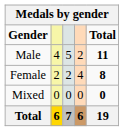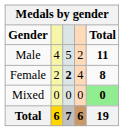Female | column 3: normal -> bold
Mixed | Total: no background -> lightgreen background
